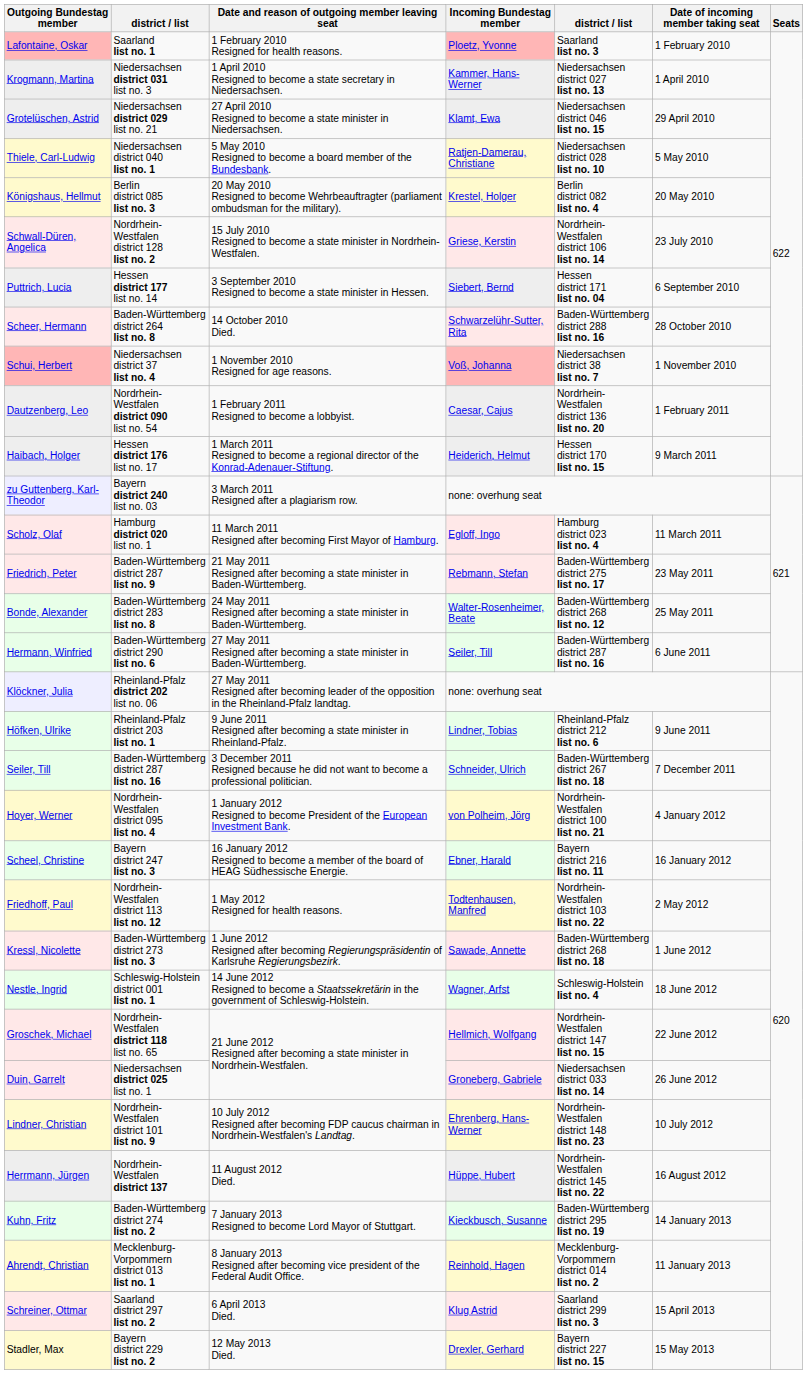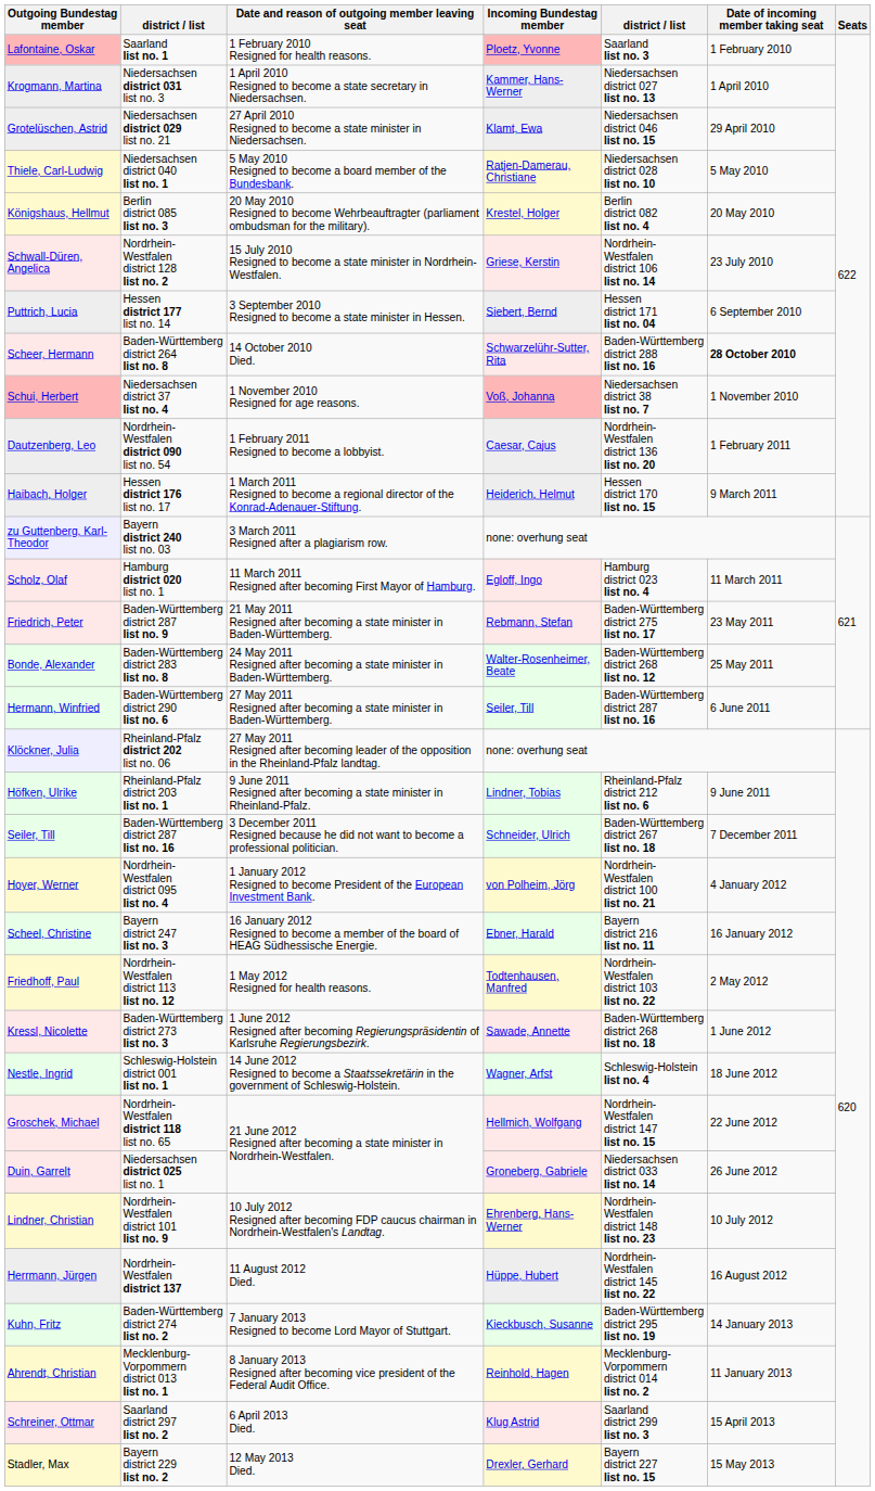Scheer, Hermann | Date of incoming member taking seat: normal -> bold
